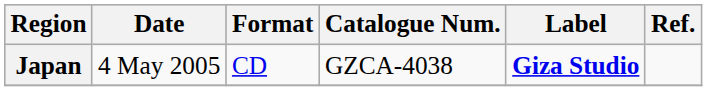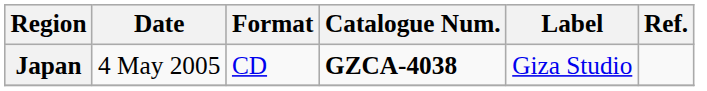Japan | Catalogue Num.: normal -> bold
Japan | Label: bold -> normal
